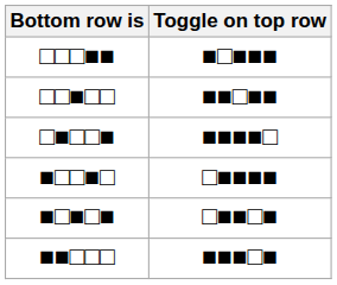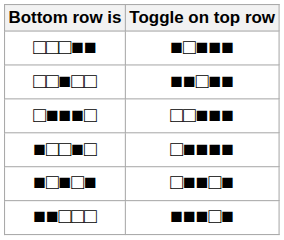- row: □■□□■ | ■■■■□
+ row: □■■■□ | □□■■■
